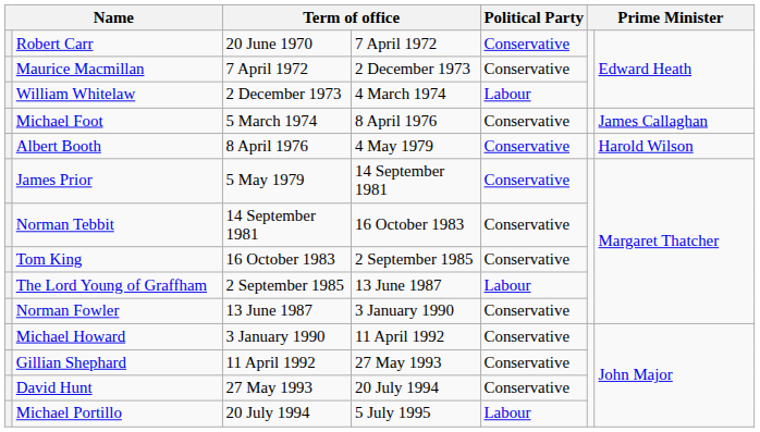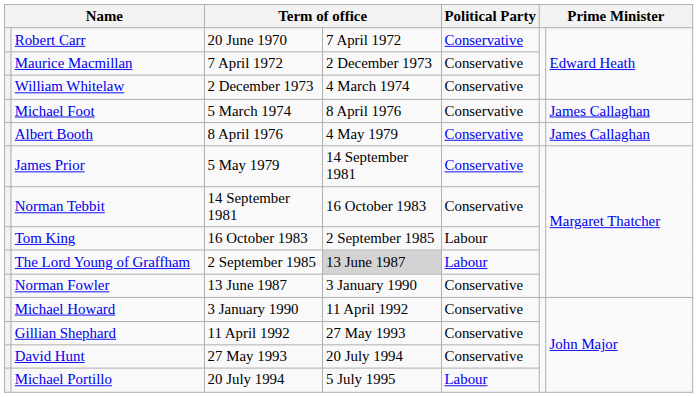William Whitelaw | Political Party: Labour -> Conservative
Albert Booth | column 7: Harold Wilson -> James Callaghan
Tom King | Political Party: Conservative -> Labour
The Lord Young of Graffham | column 4: no background -> lightgrey background
